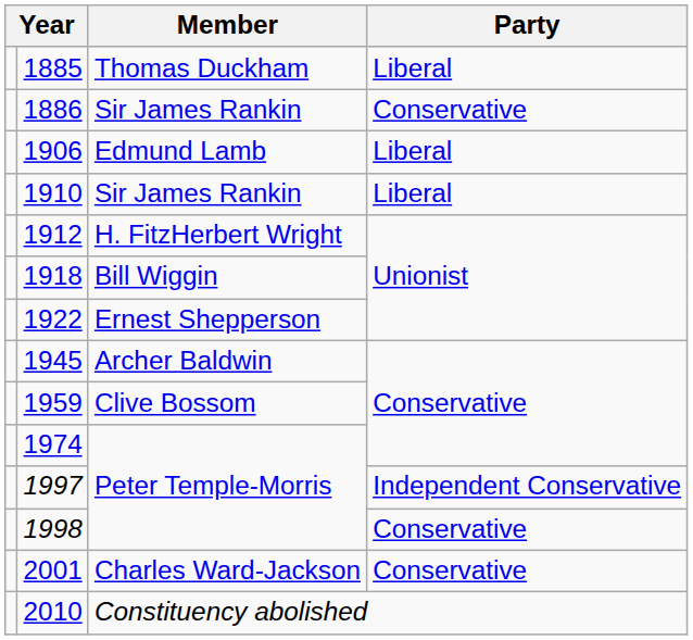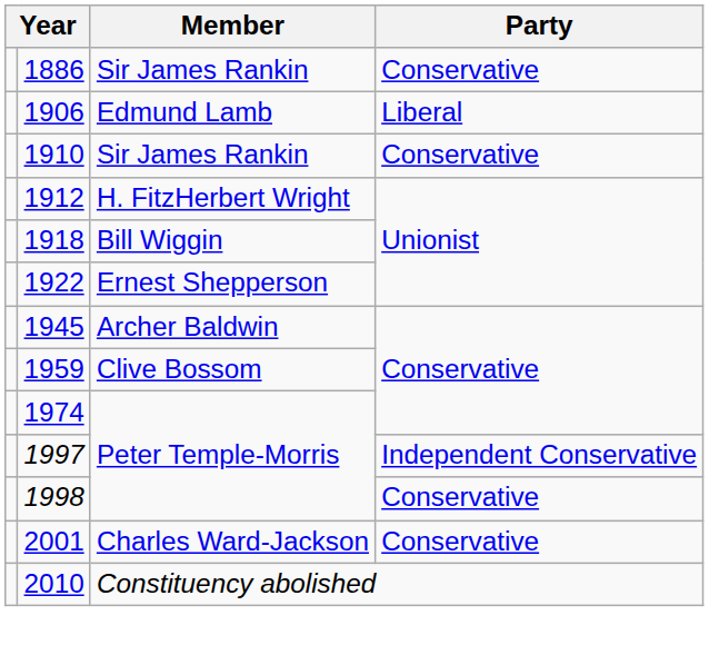- row: 1885 | Thomas Duckham | Liberal
1910 | Party: Liberal -> Conservative
